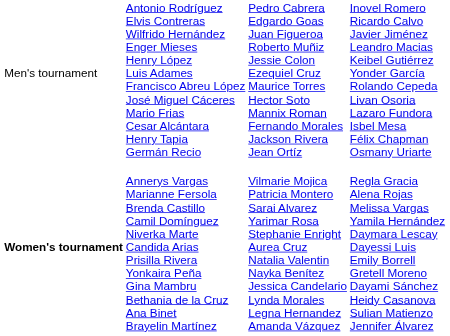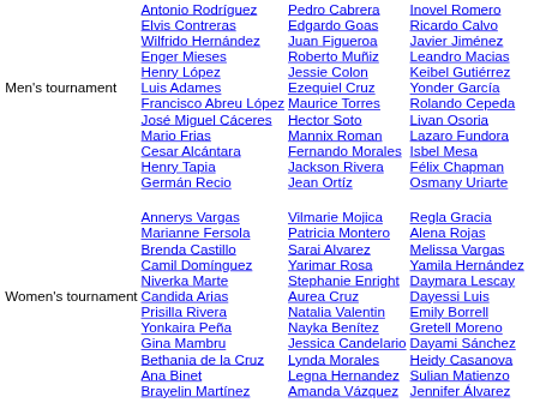Women's tournament | column 1: bold -> normal
